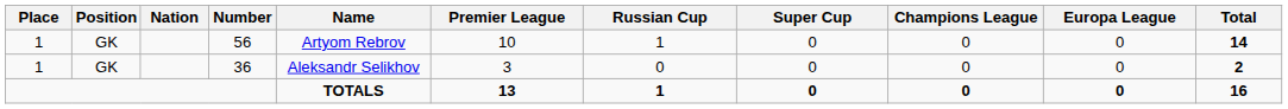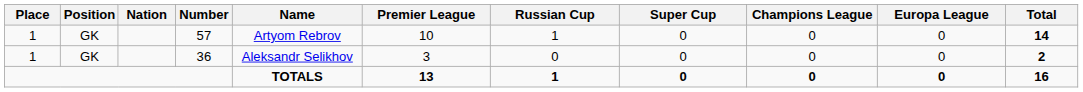row 2 | Number: 56 -> 57
